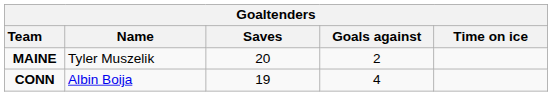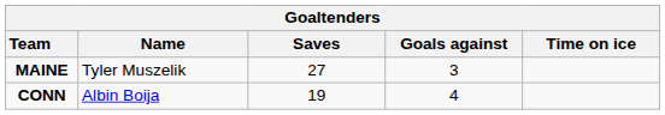MAINE | Saves: 20 -> 27
MAINE | Goals against: 2 -> 3
